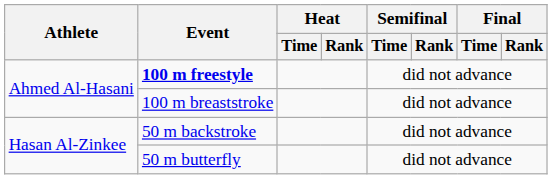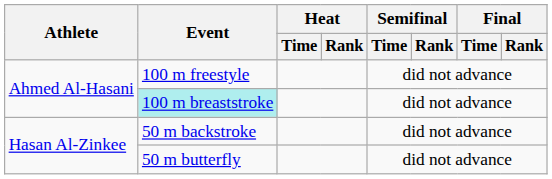100 m freestyle | Event: bold -> normal
100 m breaststroke | Event: no background -> paleturquoise background
